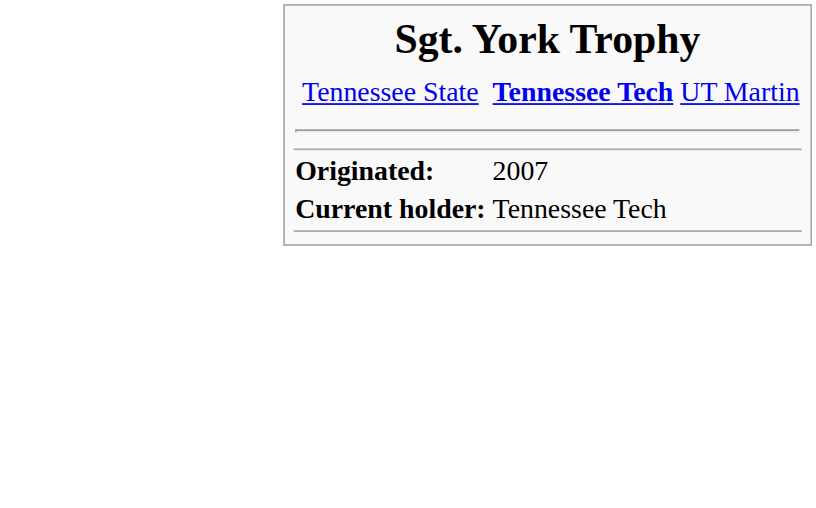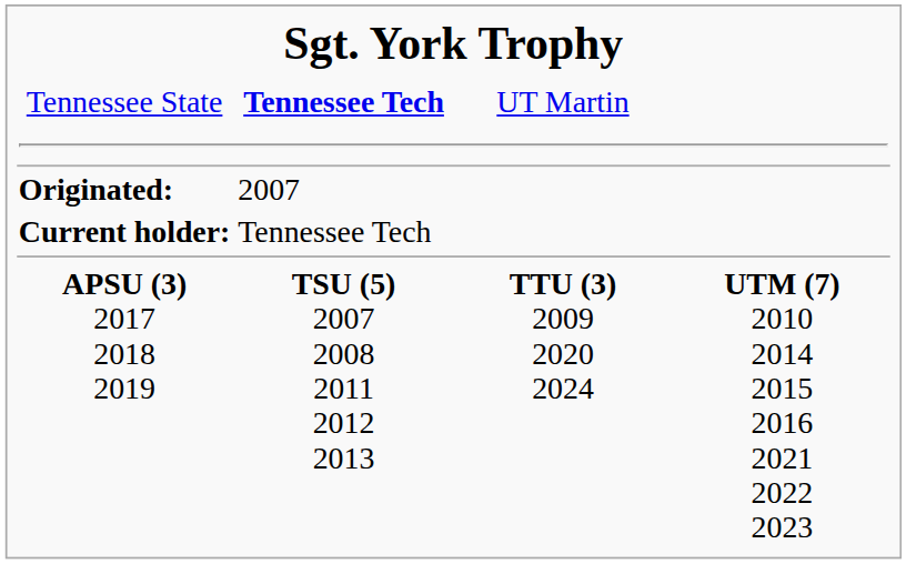+ row: APSU (3) 2017 2018 2019 | TSU (5) 2007 2008 2011 2012 2013 | TTU (3) 2009 2020 2024 | UTM (7) 2010 2014 2015 2016 2021 2022 2023
